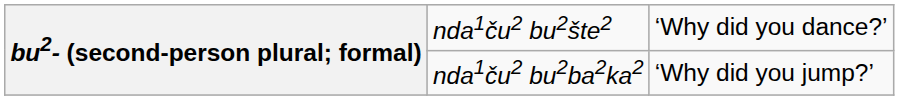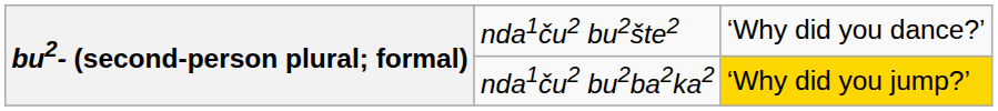bu2- (second-person plural; formal) / nda1ču2 bu2ba2ka2 | column 3: no background -> gold background
